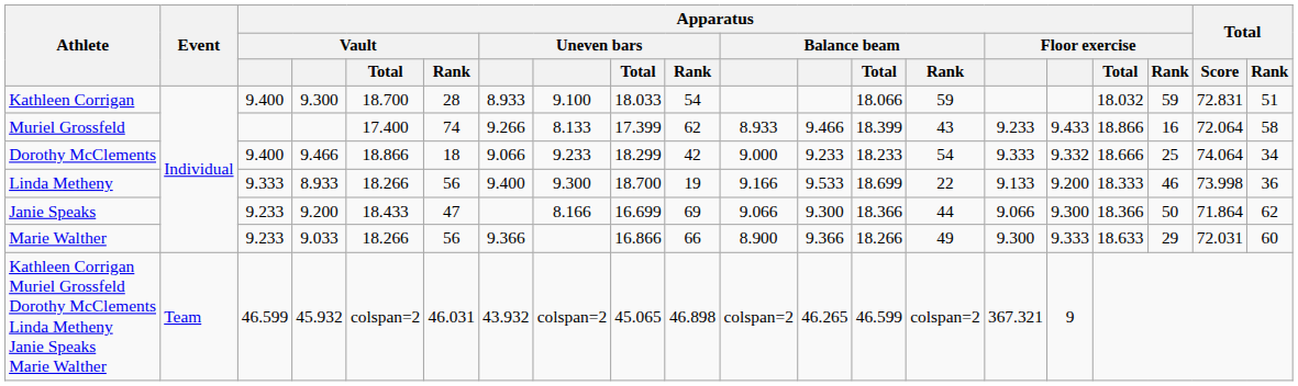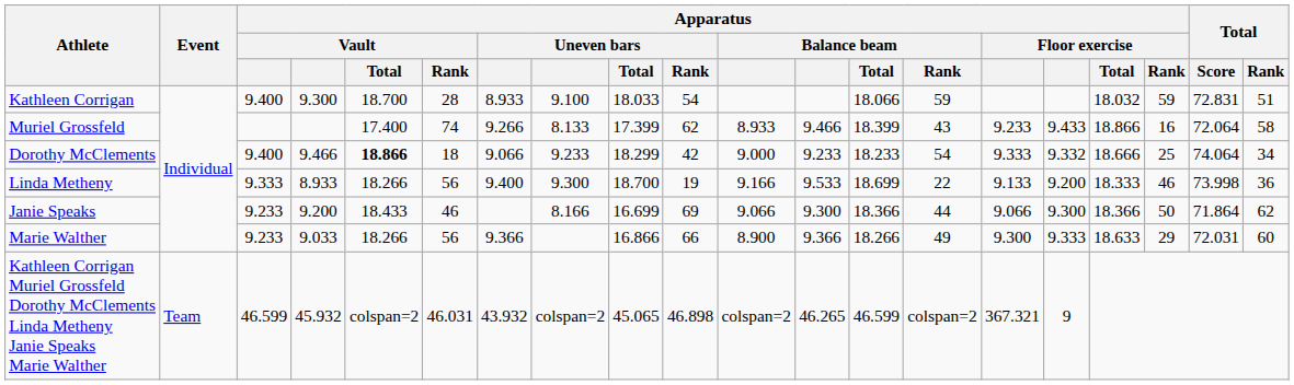Dorothy McClements | Apparatus / Vault / Total: normal -> bold
Janie Speaks | Apparatus / Vault / Rank: 47 -> 46
